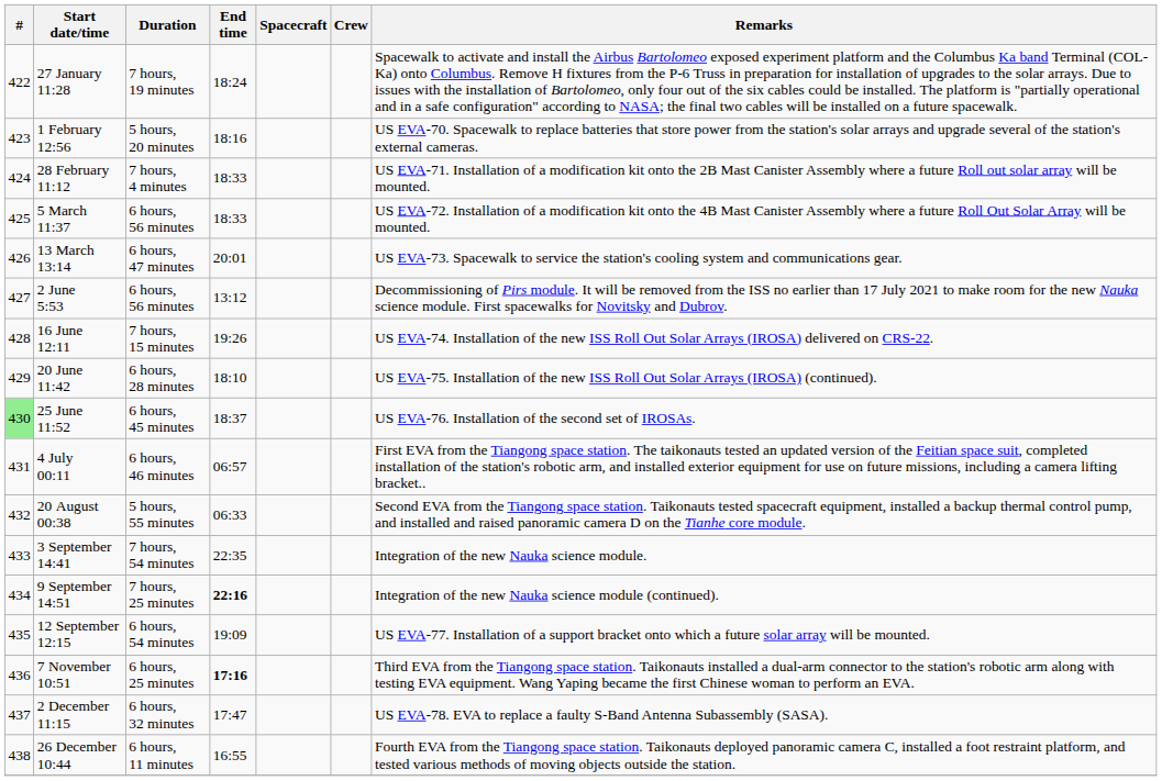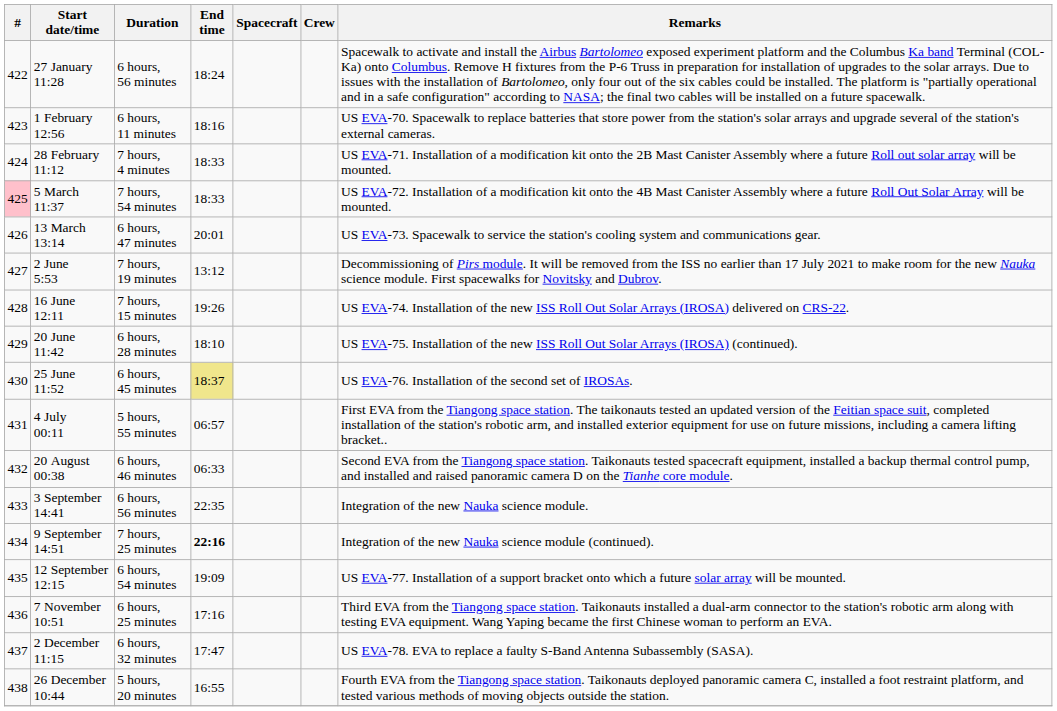27 January 11:28 | Duration: 7 hours, 19 minutes -> 6 hours, 56 minutes
1 February 12:56 | Duration: 5 hours, 20 minutes -> 6 hours, 11 minutes
5 March 11:37 | #: no background -> pink background
5 March 11:37 | Duration: 6 hours, 56 minutes -> 7 hours, 54 minutes
2 June 5:53 | Duration: 6 hours, 56 minutes -> 7 hours, 19 minutes
25 June 11:52 | #: lightgreen background -> no background
25 June 11:52 | End time: no background -> khaki background
4 July 00:11 | Duration: 6 hours, 46 minutes -> 5 hours, 55 minutes
20 August 00:38 | Duration: 5 hours, 55 minutes -> 6 hours, 46 minutes
3 September 14:41 | Duration: 7 hours, 54 minutes -> 6 hours, 56 minutes
7 November 10:51 | End time: bold -> normal
26 December 10:44 | Duration: 6 hours, 11 minutes -> 5 hours, 20 minutes
